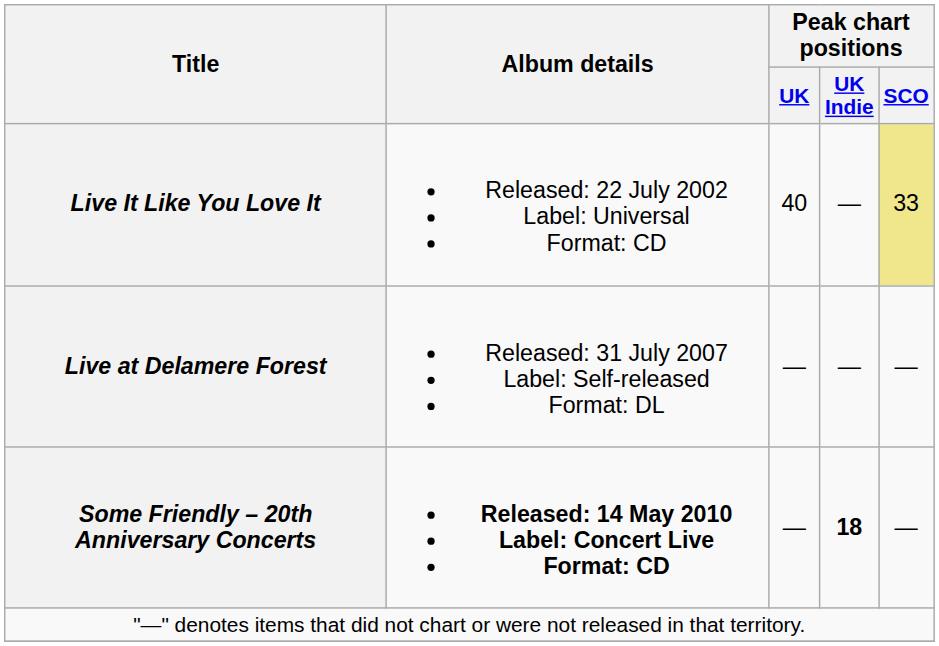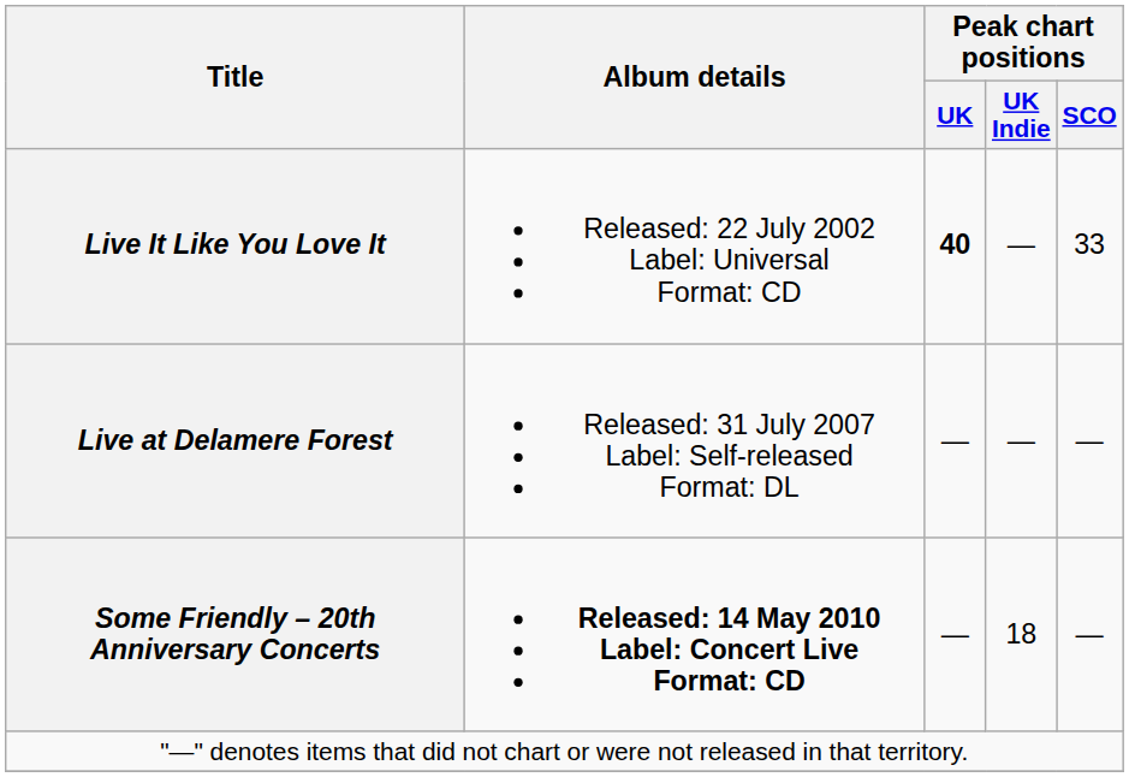Live It Like You Love It | Peak chart positions / UK: normal -> bold
Live It Like You Love It | Peak chart positions / SCO: khaki background -> no background
Some Friendly – 20th Anniversary Concerts | Peak chart positions / UK Indie: bold -> normal
